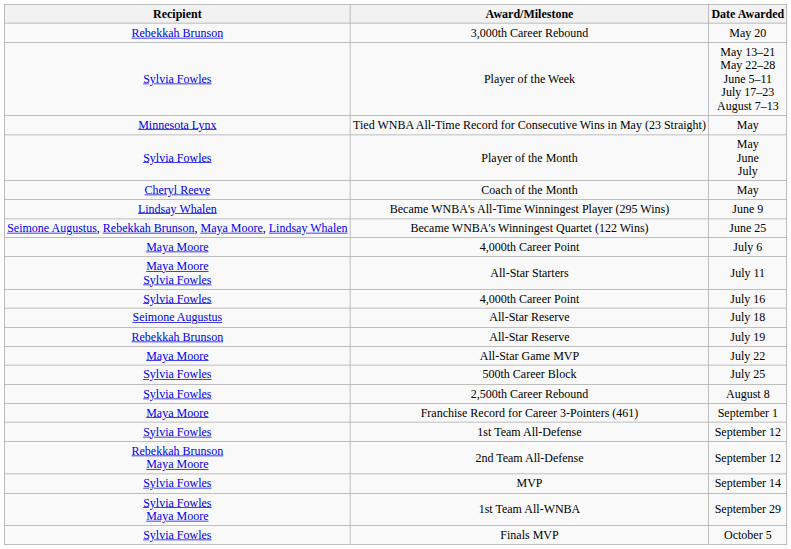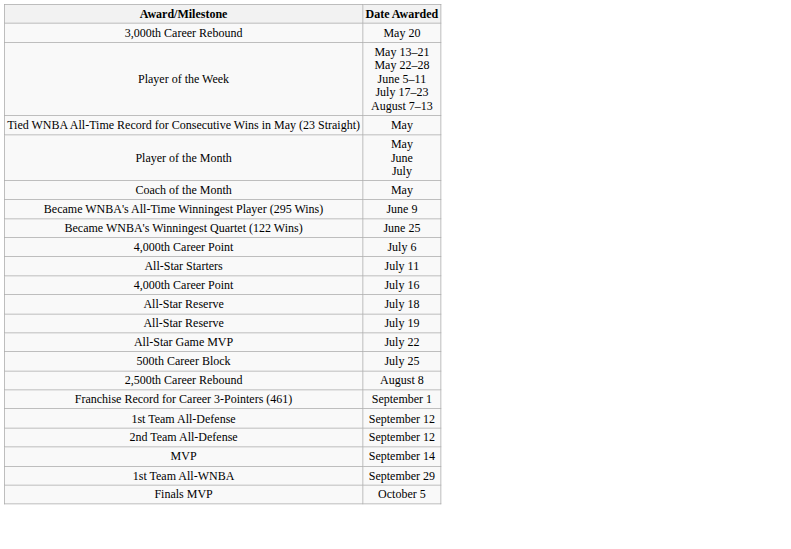- column: Recipient | Rebekkah Brunson | Sylvia Fowles | Minnesota Lynx | Sylvia Fowles | Cheryl Reeve | Lindsay Whalen | Seimone Augustus, Rebekkah Brunson, Maya Moore, Lindsay Whalen | Maya Moore | Maya Moore Sylvia Fowles | Sylvia Fowles | Seimone Augustus | Rebekkah Brunson | Maya Moore | Sylvia Fowles | Sylvia Fowles | Maya Moore | Sylvia Fowles | Rebekkah Brunson Maya Moore | Sylvia Fowles | Sylvia Fowles Maya Moore | Sylvia Fowles
